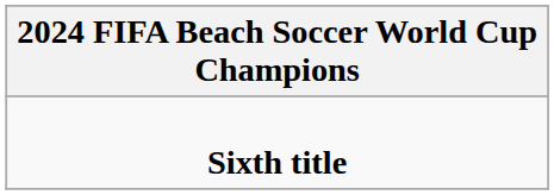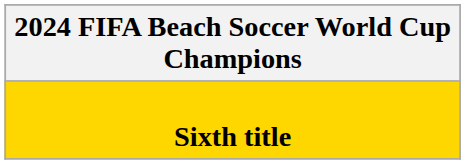row 2 | column 1: no background -> gold background
